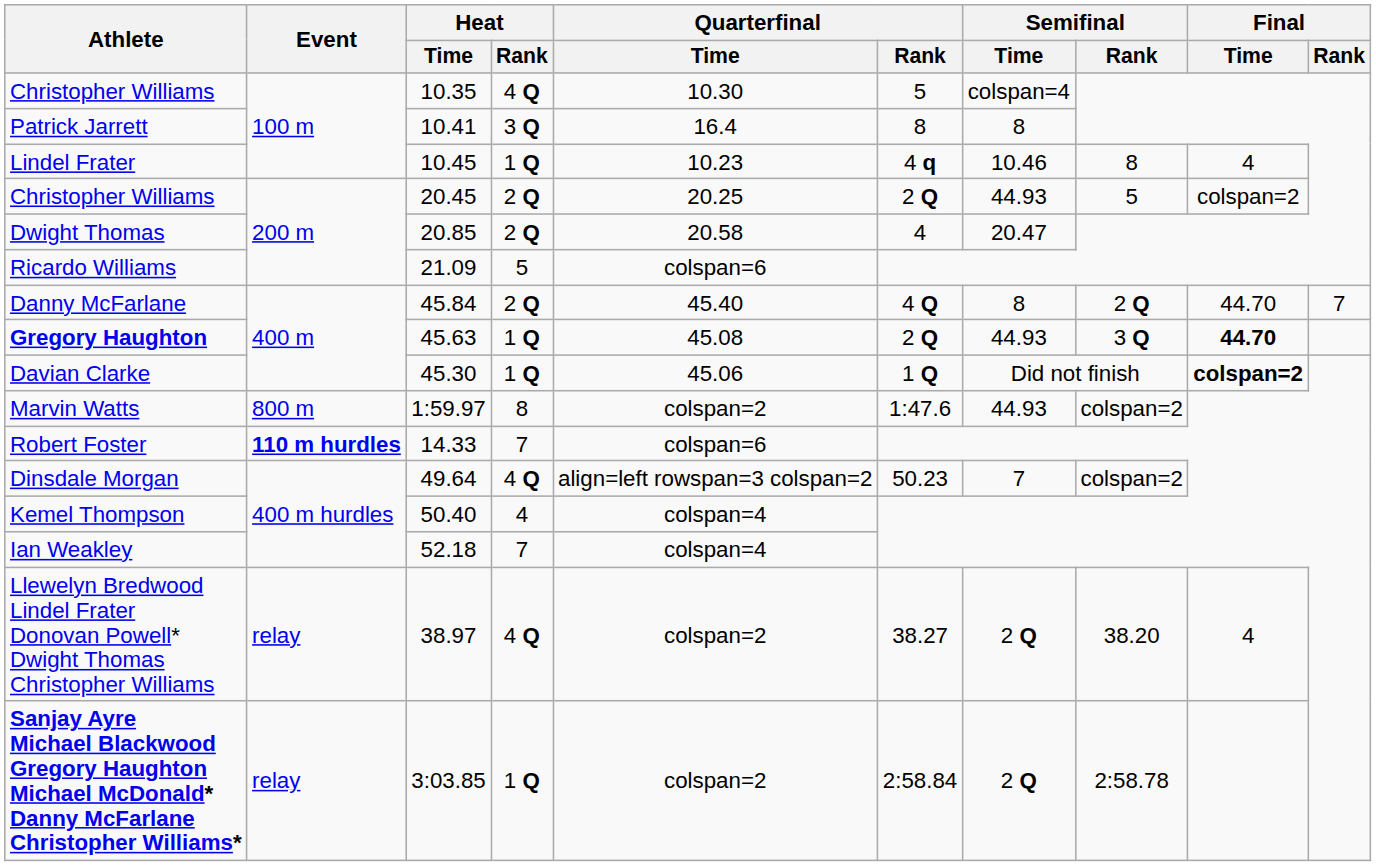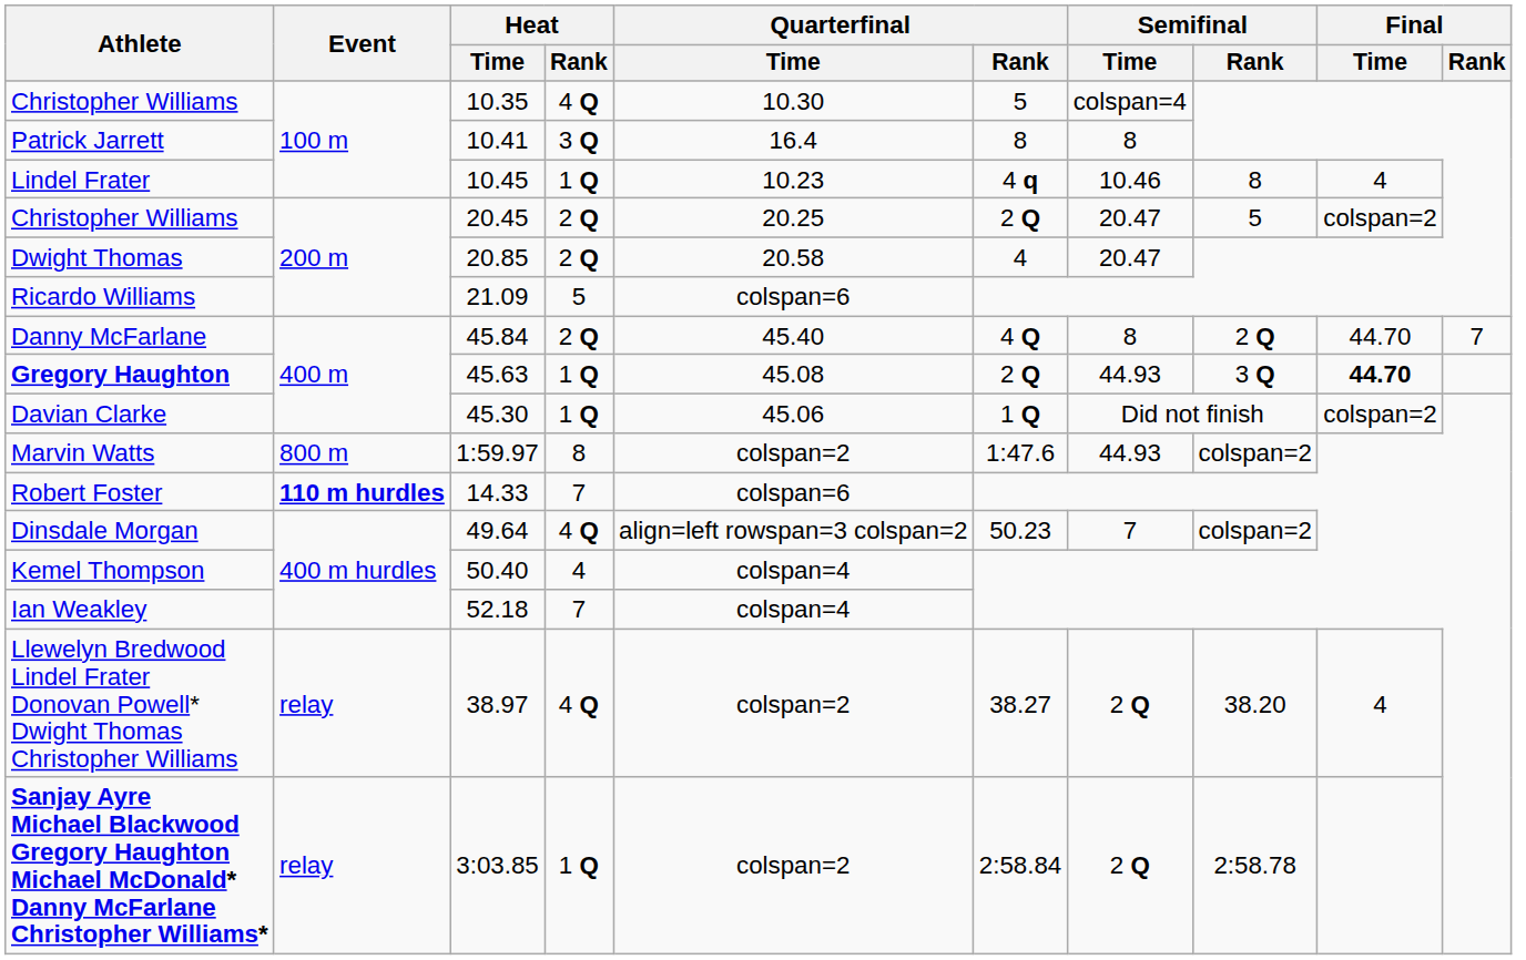Christopher Williams / 20.45 | Semifinal / Time: 44.93 -> 20.47
Davian Clarke | Final / Time: bold -> normal
